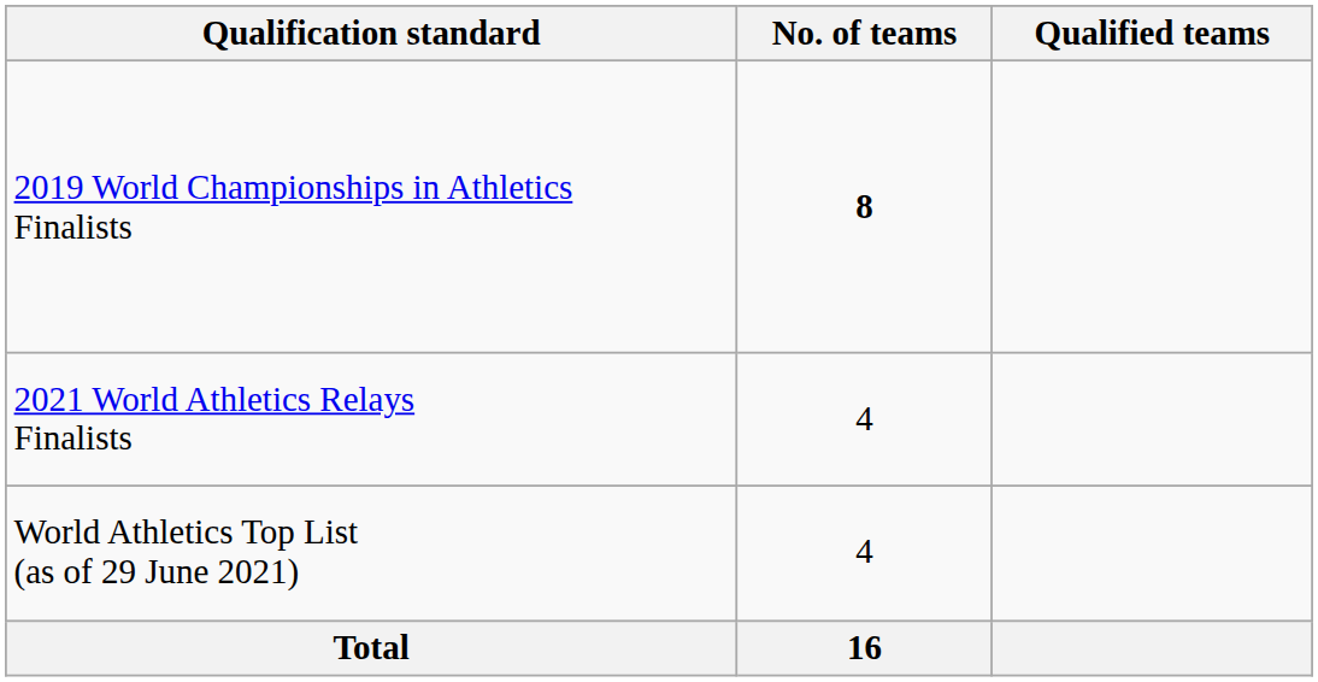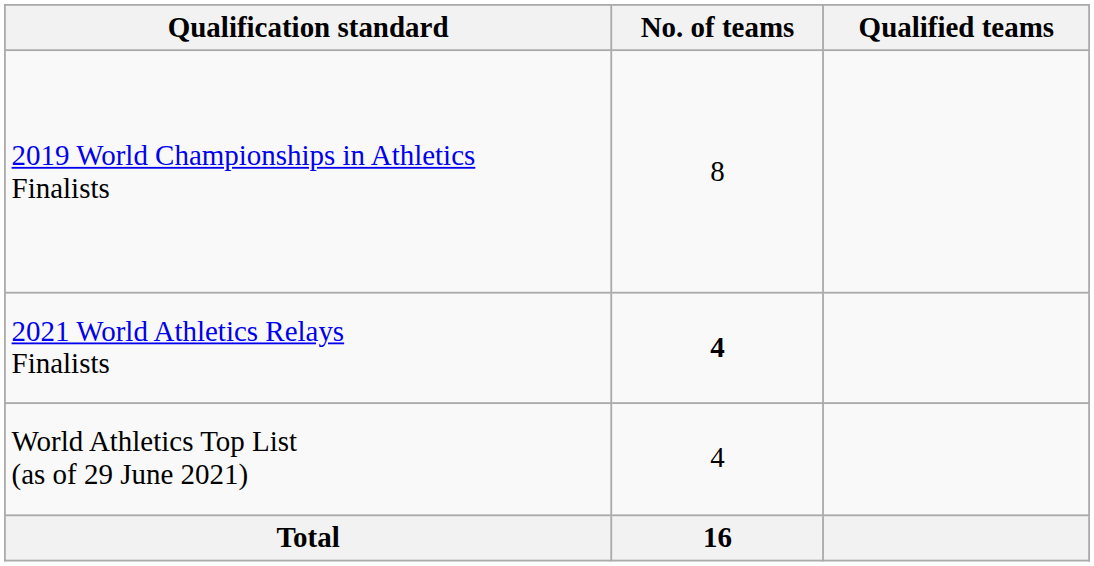2019 World Championships in Athletics Finalists | No. of teams: bold -> normal
2021 World Athletics Relays Finalists | No. of teams: normal -> bold
